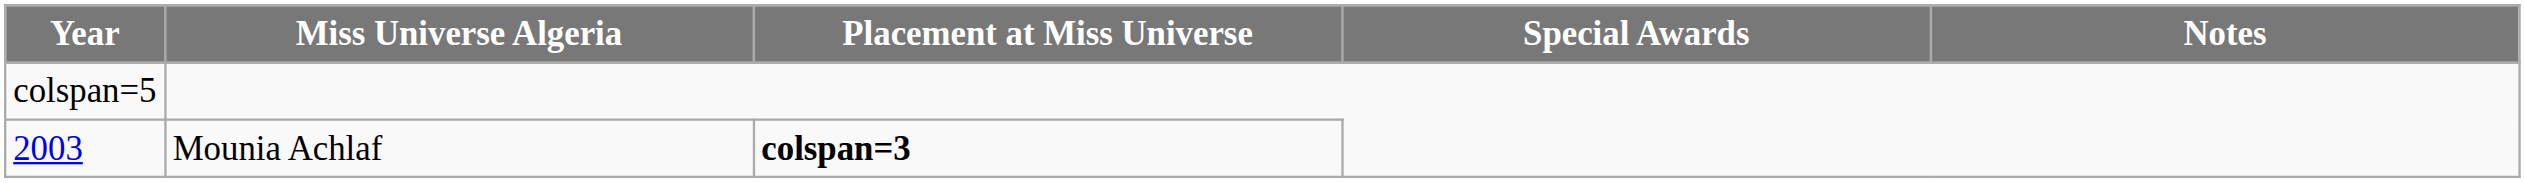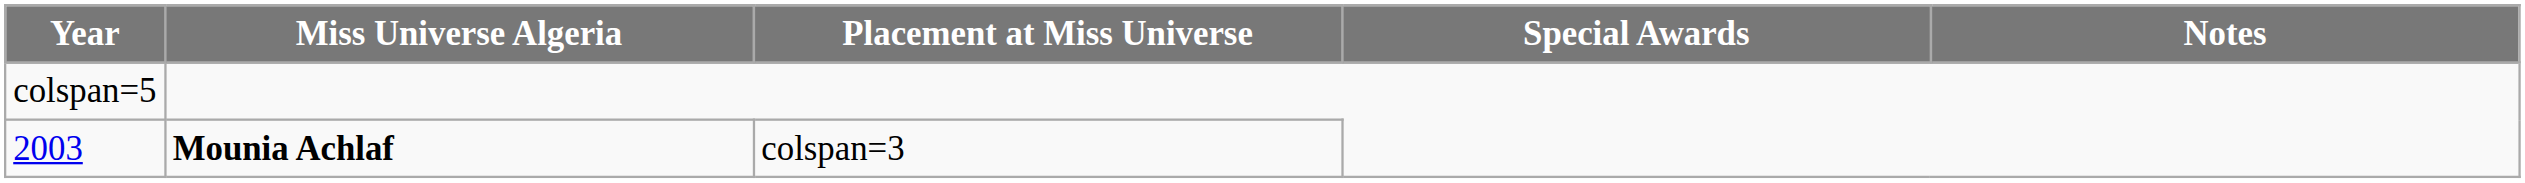2003 | Miss Universe Algeria: normal -> bold
2003 | Placement at Miss Universe: bold -> normal
